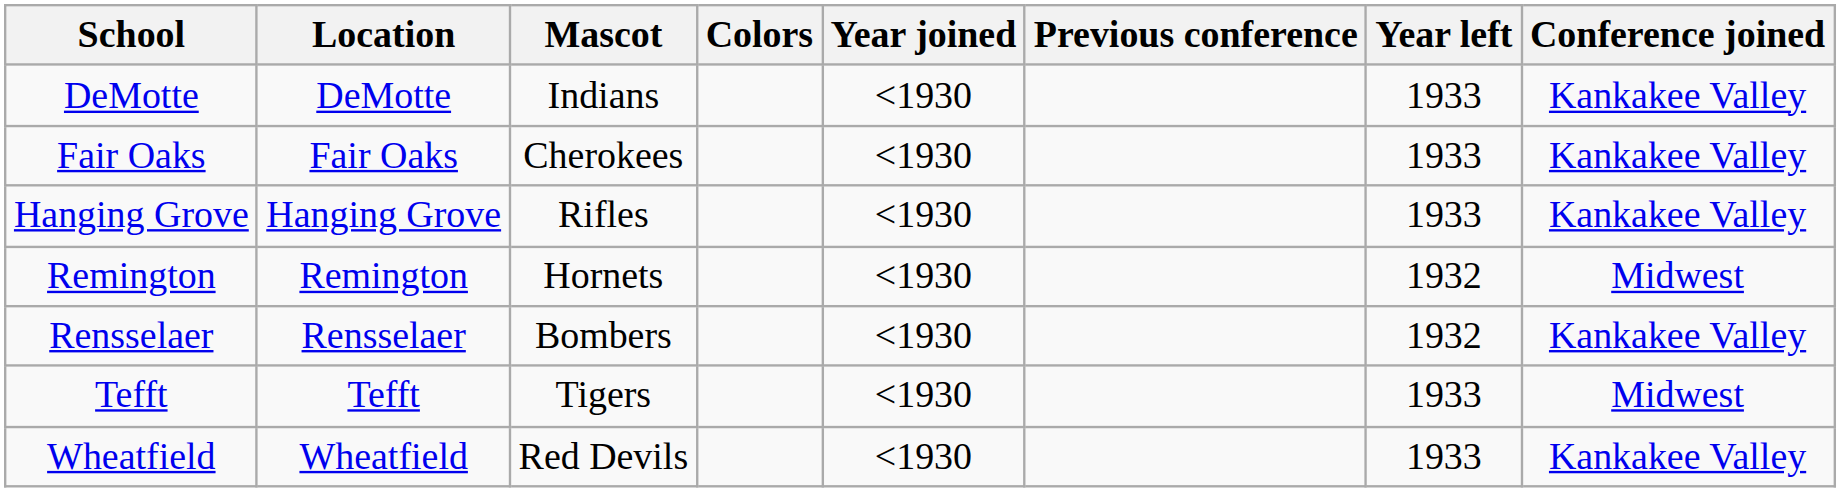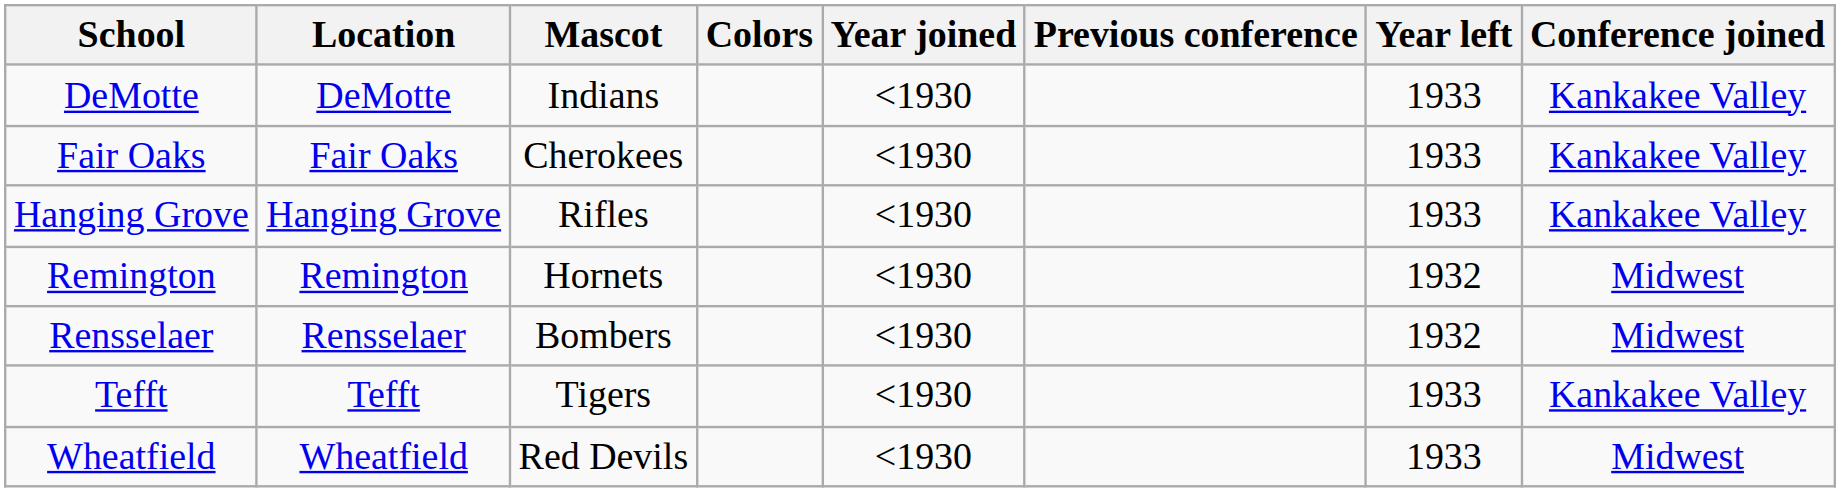row 6 | Conference joined: Kankakee Valley -> Midwest
row 7 | Conference joined: Midwest -> Kankakee Valley
row 8 | Conference joined: Kankakee Valley -> Midwest
